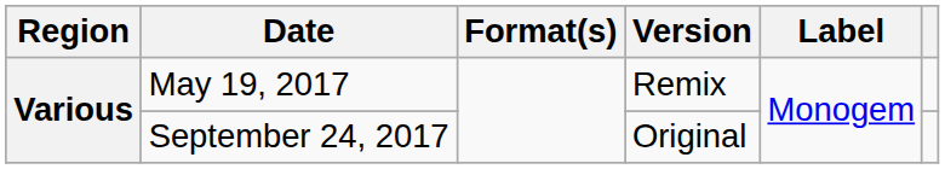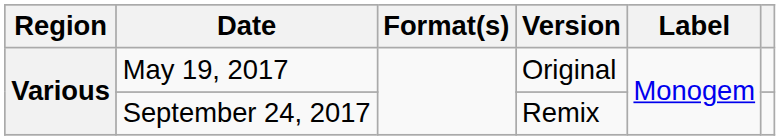May 19, 2017 | Version: Remix -> Original
September 24, 2017 | Version: Original -> Remix
